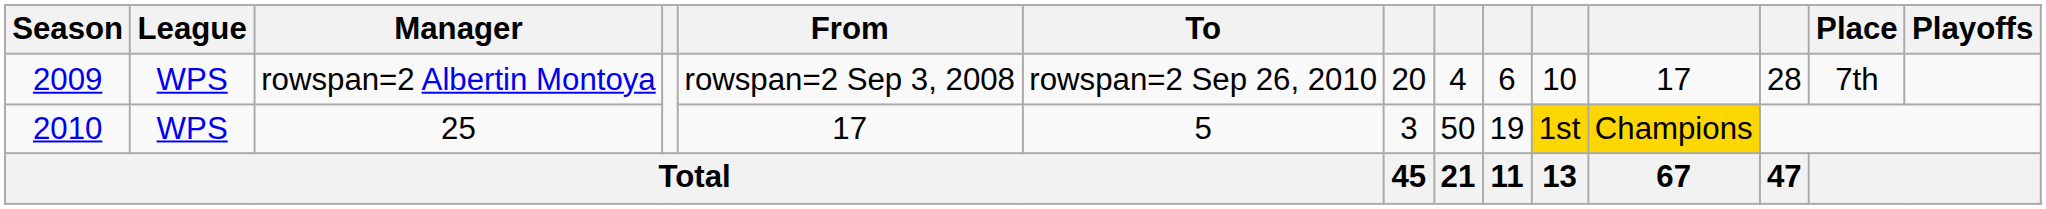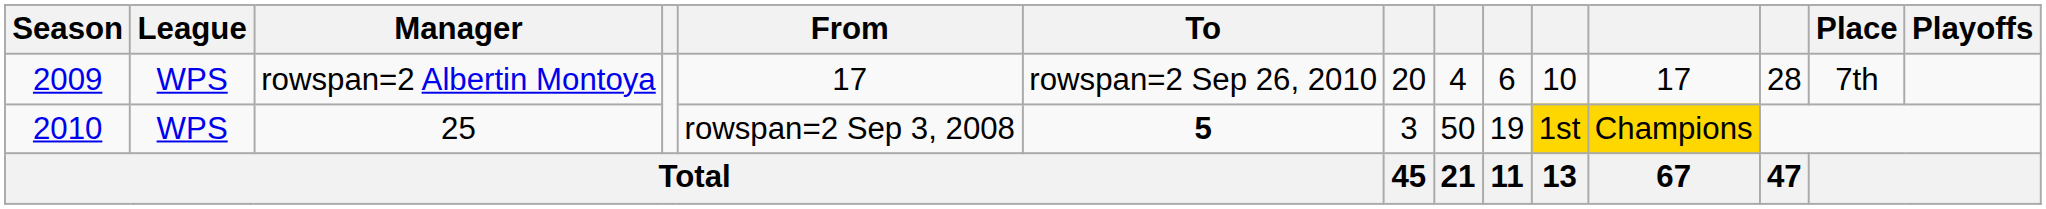rowspan=2 Albertin Montoya | From: rowspan=2 Sep 3, 2008 -> 17
25 | From: 17 -> rowspan=2 Sep 3, 2008
25 | To: normal -> bold
